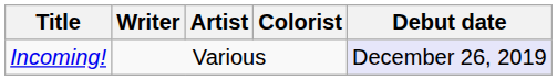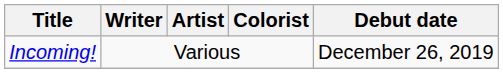Incoming! | Debut date: lavender background -> no background
